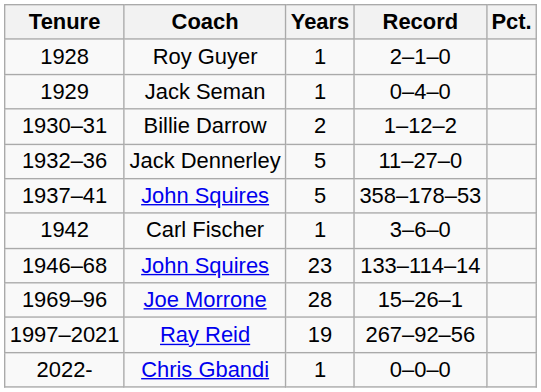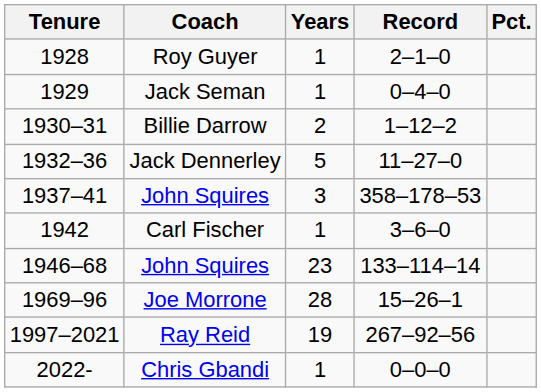1937–41 / John Squires | Years: 5 -> 3
